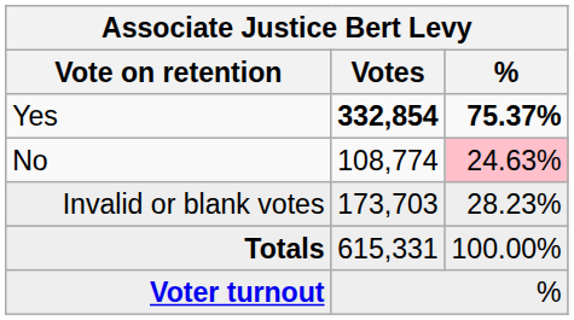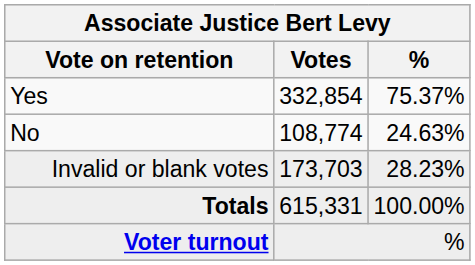Yes | Votes: bold -> normal
Yes | %: bold -> normal
No | %: pink background -> no background
